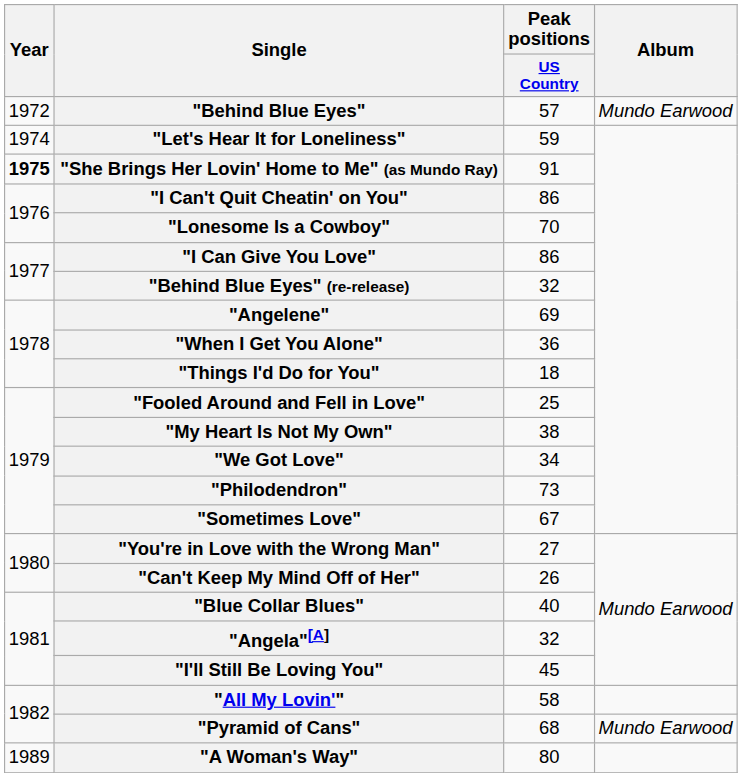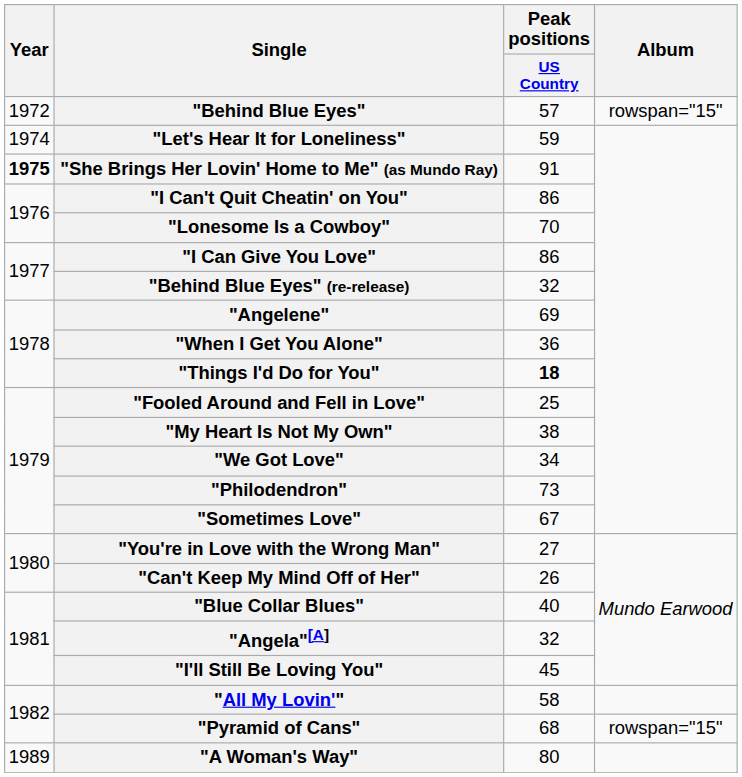"Behind Blue Eyes" | Album: Mundo Earwood -> rowspan="15"
"Things I'd Do for You" | Peak positions / US Country: normal -> bold
"Pyramid of Cans" | Album: Mundo Earwood -> rowspan="15"
